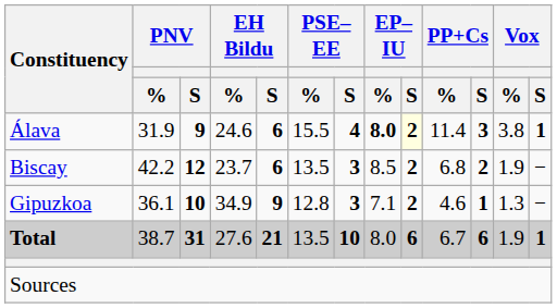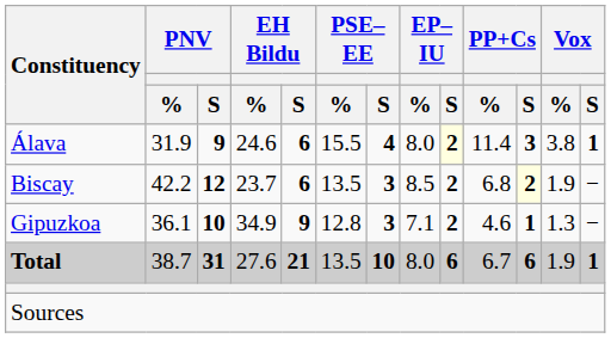Álava | EP–IU / %: bold -> normal
Biscay | PP+Cs / S: no background -> lightyellow background
